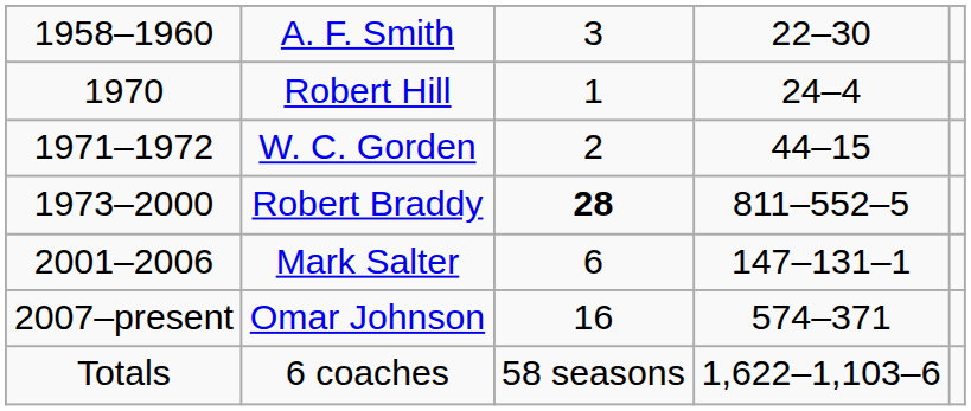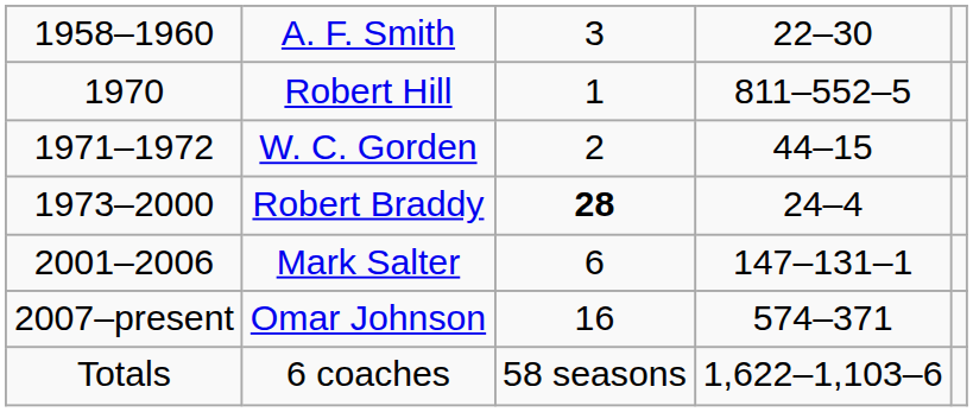Robert Hill | column 4: 24–4 -> 811–552–5
Robert Braddy | column 4: 811–552–5 -> 24–4
